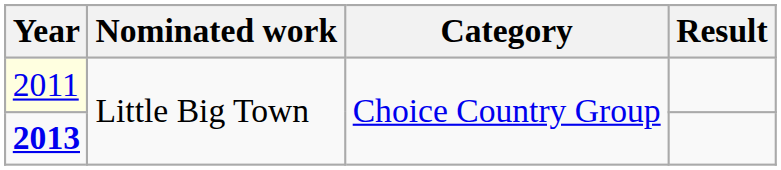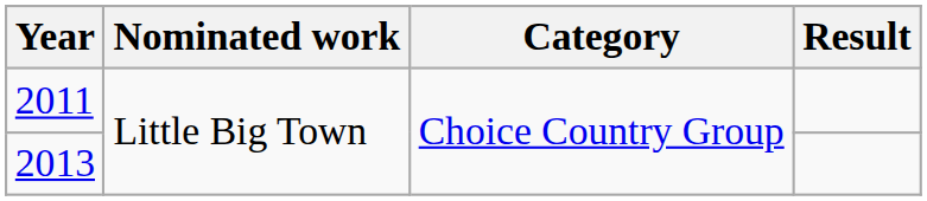2011 | Year: lightyellow background -> no background
2013 | Year: bold -> normal
